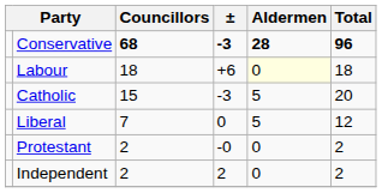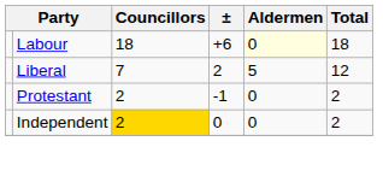- row: Conservative | 68 | -3 | 28 | 96
- row: Catholic | 15 | -3 | 5 | 20
Liberal | ±: 0 -> 2
Protestant | ±: -0 -> -1
Independent | Councillors: no background -> gold background
Independent | ±: 2 -> 0
